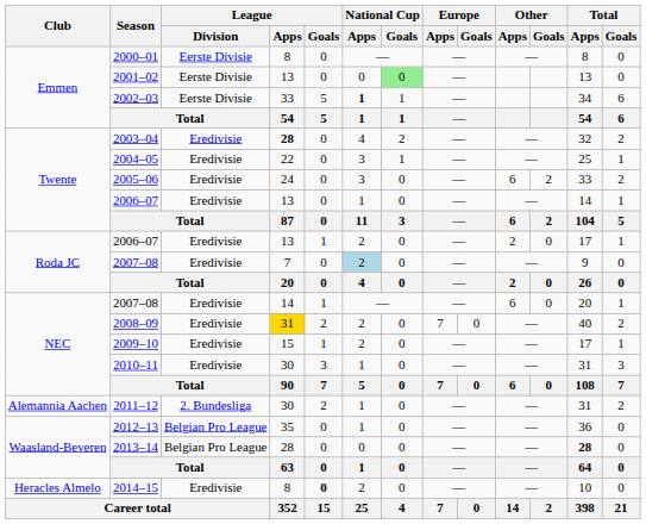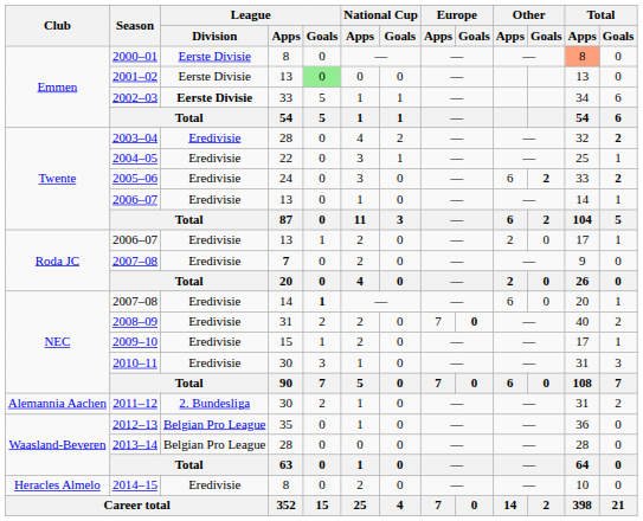2000–01 | Total / Apps: no background -> lightsalmon background
2001–02 | League / Goals: no background -> lightgreen background
2001–02 | National Cup / Goals: lightgreen background -> no background
2002–03 | League / Division: normal -> bold
2002–03 | National Cup / Apps: bold -> normal
2003–04 | League / Apps: bold -> normal
2003–04 | Total / Goals: normal -> bold
2005–06 | Other / Goals: normal -> bold
2005–06 | Total / Goals: normal -> bold
Roda JC / 2007–08 | League / Apps: normal -> bold
Roda JC / 2007–08 | National Cup / Apps: lightblue background -> no background
NEC / 2007–08 | League / Goals: normal -> bold
2008–09 | League / Apps: gold background -> no background
2008–09 | Europe / Goals: normal -> bold
2013–14 | Total / Apps: bold -> normal
2014–15 | League / Goals: bold -> normal
